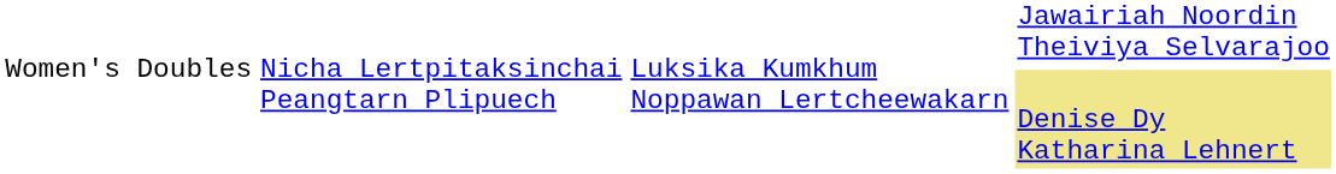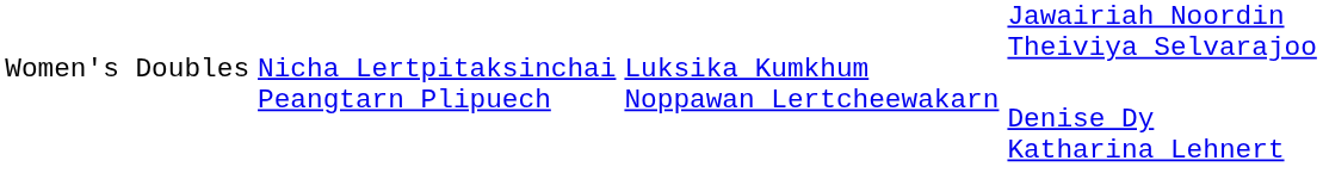row 2 | column 4: khaki background -> no background
